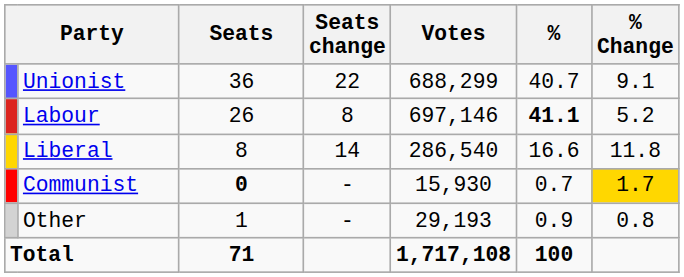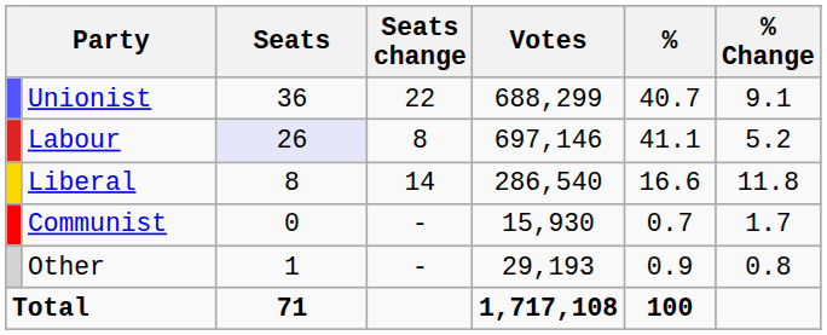Labour | Seats: no background -> lavender background
Labour | %: bold -> normal
Communist | Seats: bold -> normal
Communist | % Change: gold background -> no background
